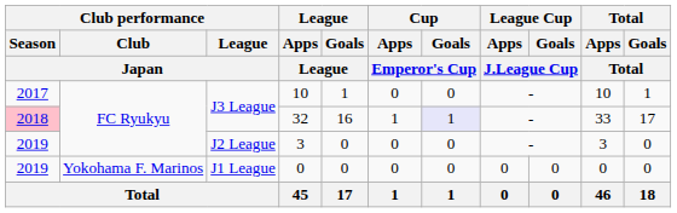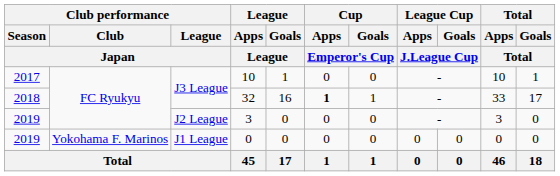32 | Club performance / Season / Japan: pink background -> no background
32 | Cup / Apps / Emperor's Cup: normal -> bold
32 | Cup / Goals / Emperor's Cup: lavender background -> no background
